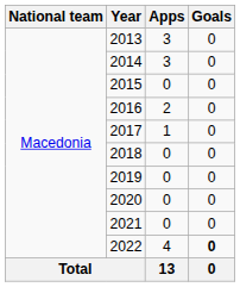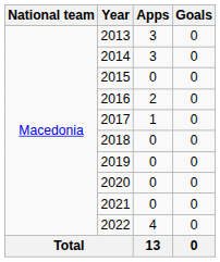2022 | Goals: bold -> normal
